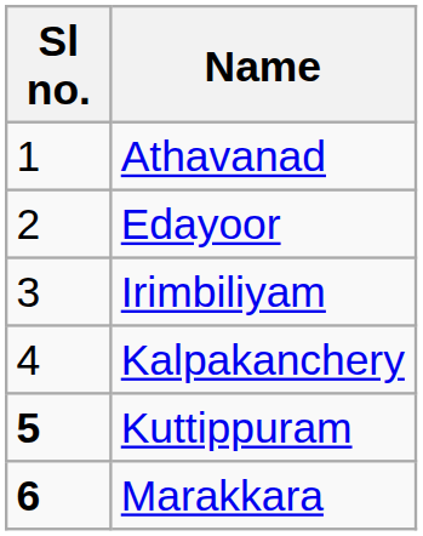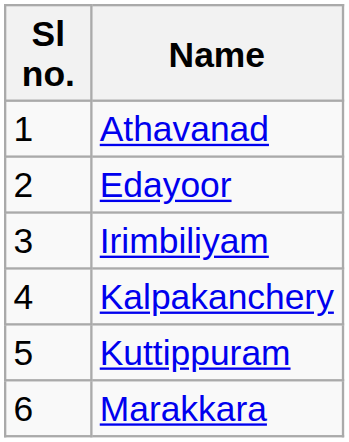Kuttippuram | Sl no.: bold -> normal
Marakkara | Sl no.: bold -> normal
